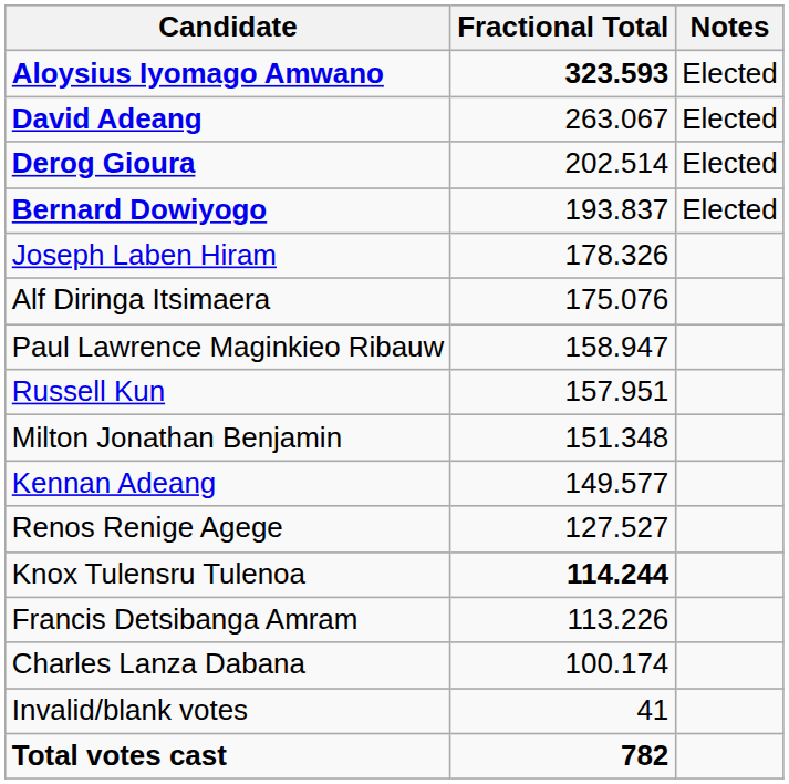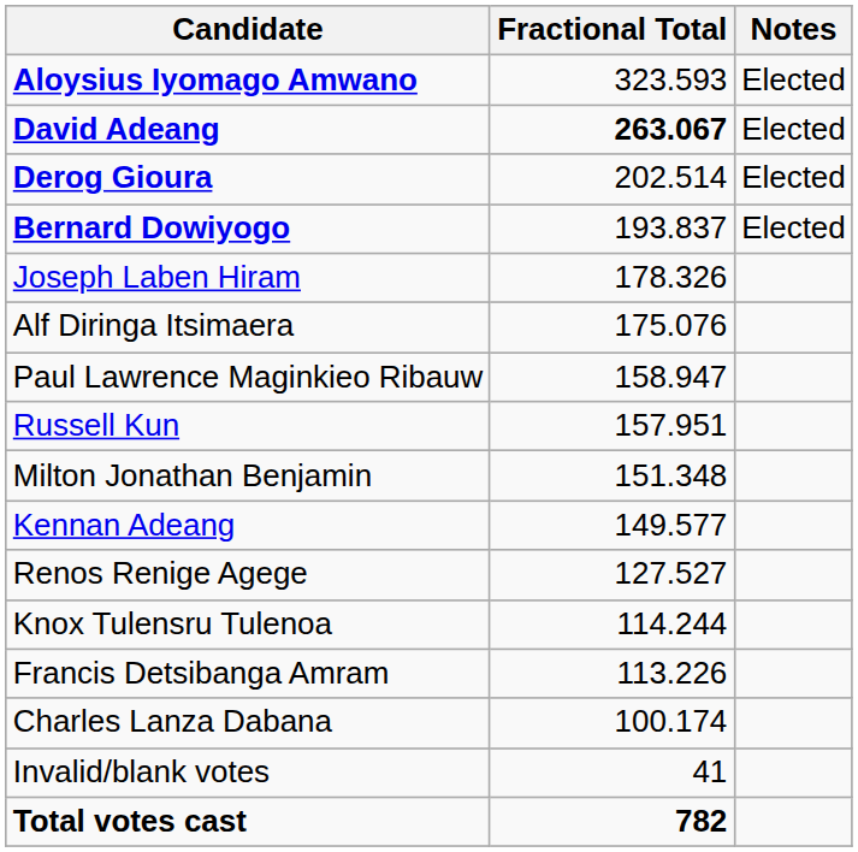Aloysius Iyomago Amwano | Fractional Total: bold -> normal
David Adeang | Fractional Total: normal -> bold
Knox Tulensru Tulenoa | Fractional Total: bold -> normal
